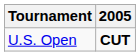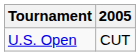U.S. Open | 2005: bold -> normal
